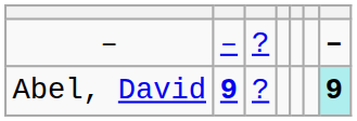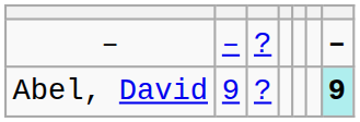Abel, David | column 2: bold -> normal
